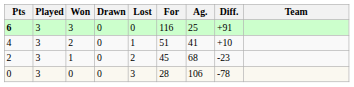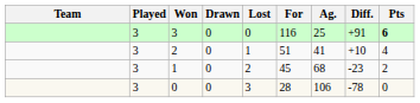columns swapped: Team <-> Pts
